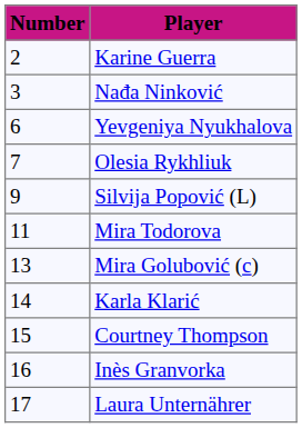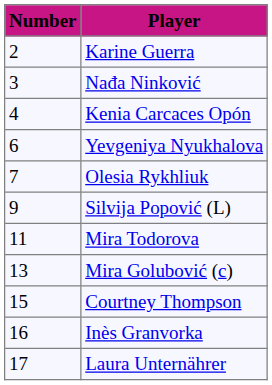+ row: 4 | Kenia Carcaces Opón
- row: 14 | Karla Klarić
